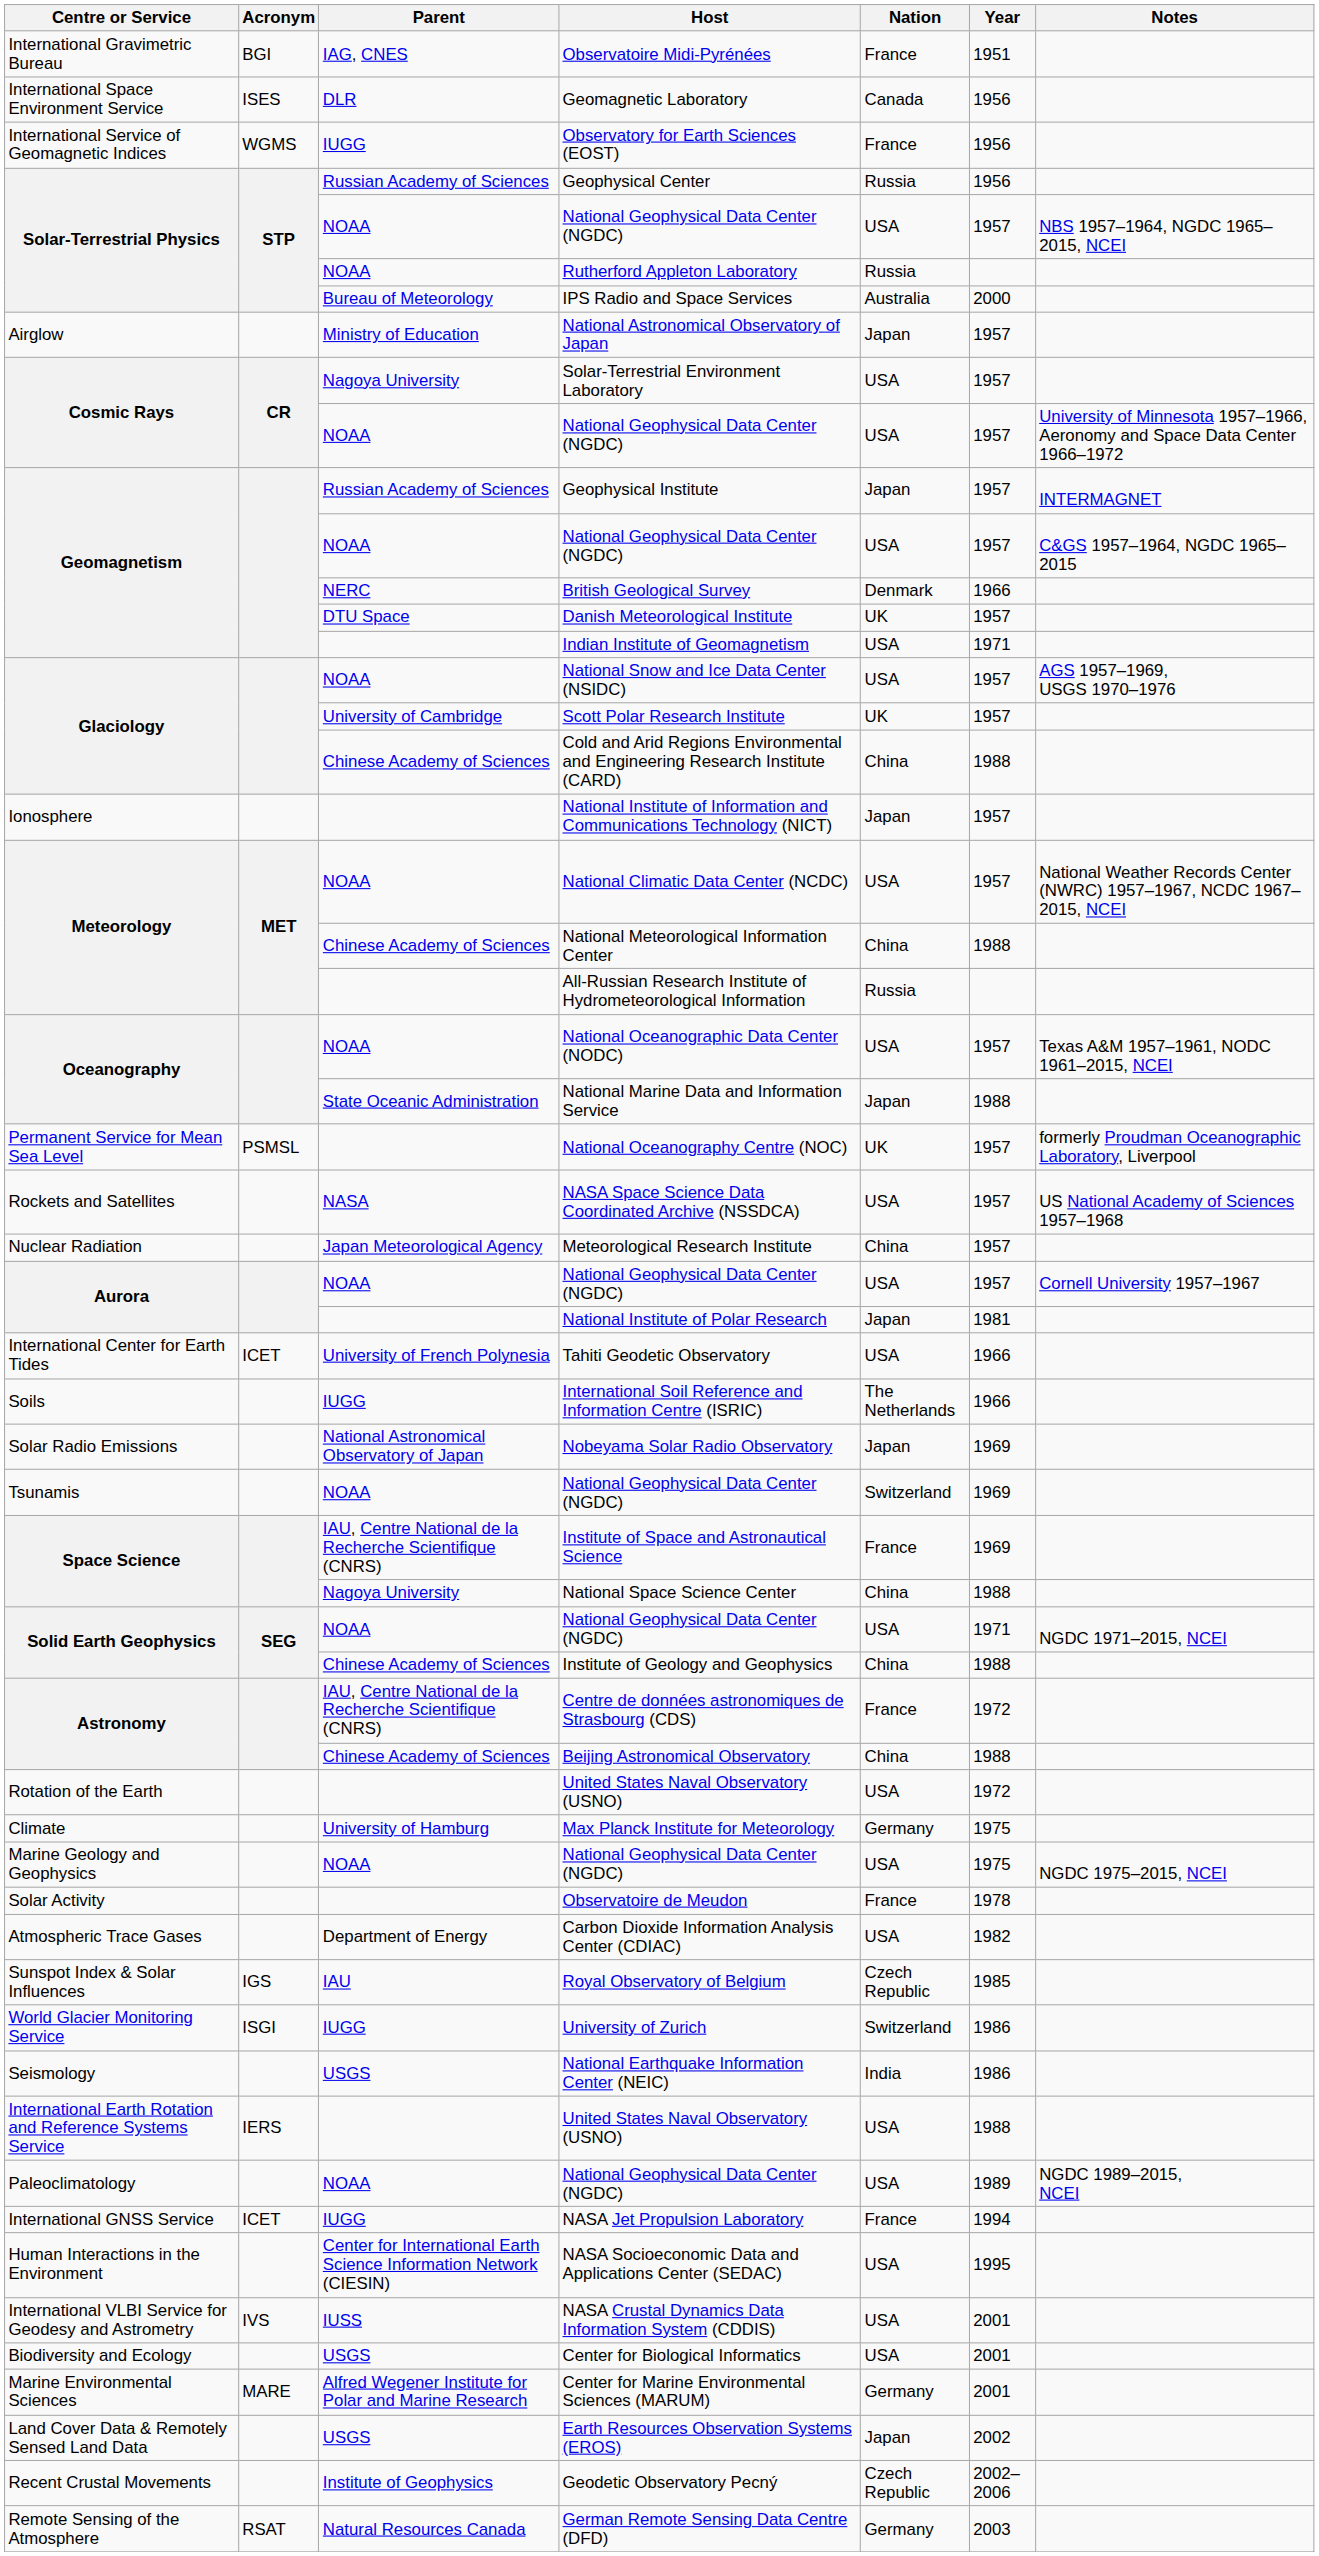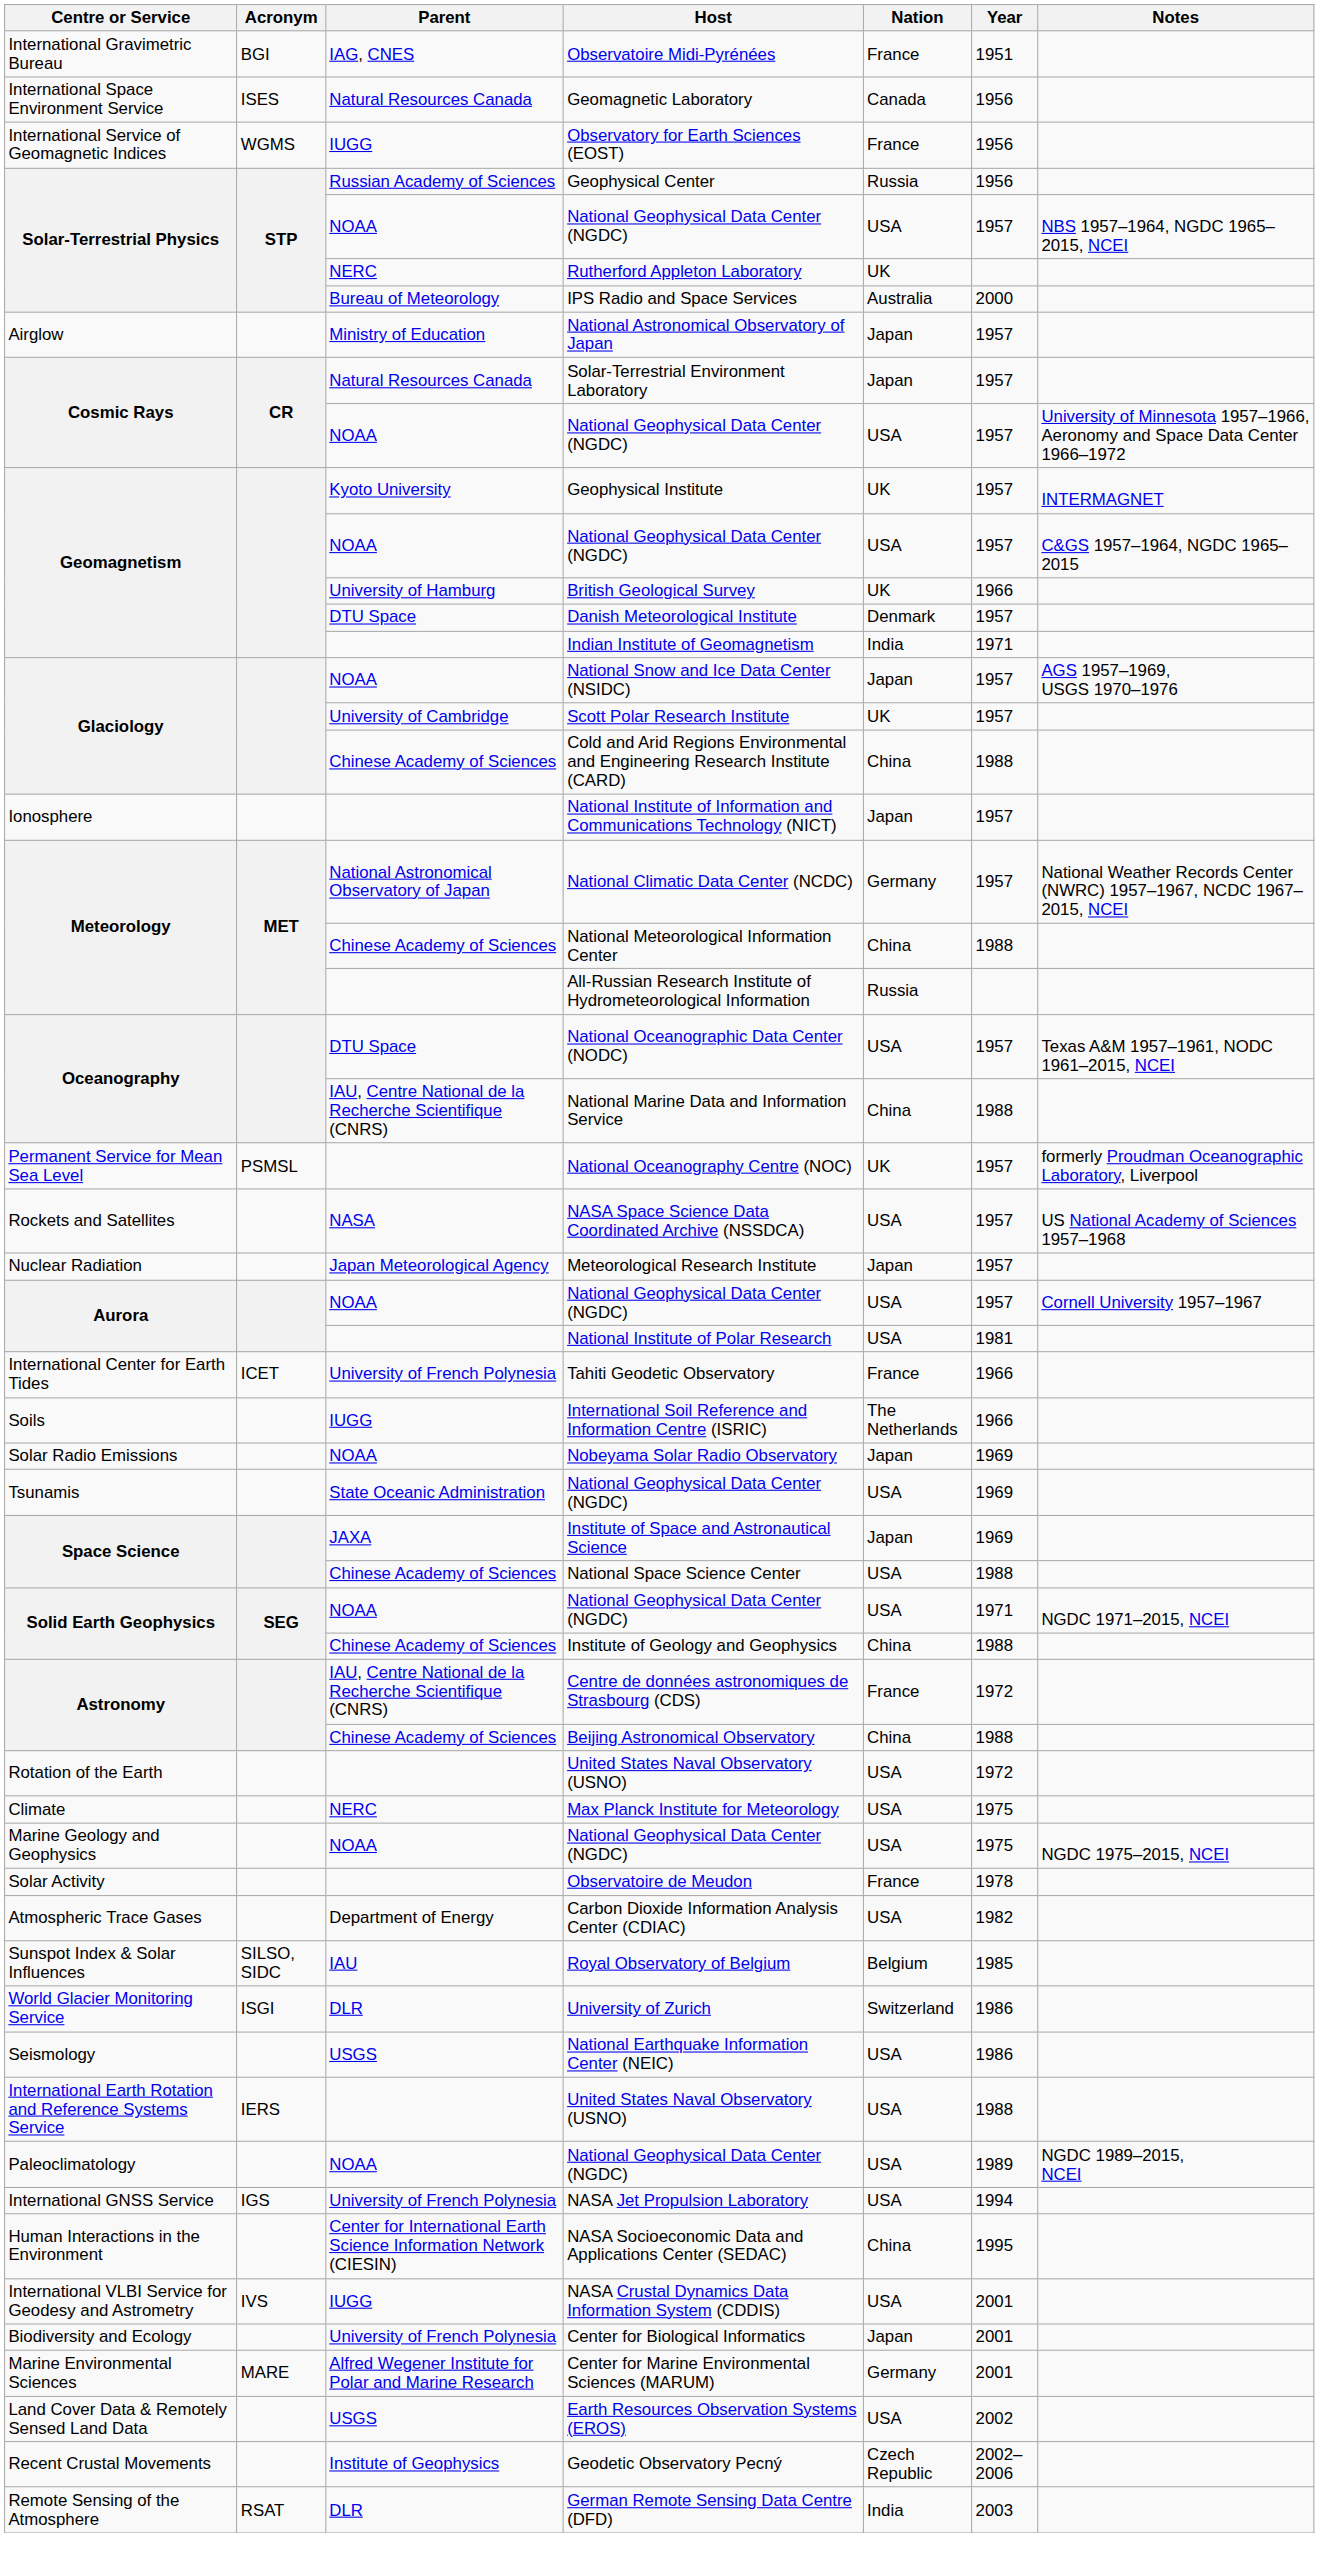Geomagnetic Laboratory | Parent: DLR -> Natural Resources Canada
Rutherford Appleton Laboratory | Parent: NOAA -> NERC
Rutherford Appleton Laboratory | Nation: Russia -> UK
Solar-Terrestrial Environment Laboratory | Parent: Nagoya University -> Natural Resources Canada
Solar-Terrestrial Environment Laboratory | Nation: USA -> Japan
Geophysical Institute | Parent: Russian Academy of Sciences -> Kyoto University
Geophysical Institute | Nation: Japan -> UK
British Geological Survey | Parent: NERC -> University of Hamburg
British Geological Survey | Nation: Denmark -> UK
Danish Meteorological Institute | Nation: UK -> Denmark
Indian Institute of Geomagnetism | Nation: USA -> India
National Snow and Ice Data Center (NSIDC) | Nation: USA -> Japan
National Climatic Data Center (NCDC) | Parent: NOAA -> National Astronomical Observatory of Japan
National Climatic Data Center (NCDC) | Nation: USA -> Germany
National Oceanographic Data Center (NODC) | Parent: NOAA -> DTU Space
National Marine Data and Information Service | Parent: State Oceanic Administration -> IAU, Centre National de la Recherche Scientifique (CNRS)
National Marine Data and Information Service | Nation: Japan -> China
Meteorological Research Institute | Nation: China -> Japan
National Institute of Polar Research | Nation: Japan -> USA
Tahiti Geodetic Observatory | Nation: USA -> France
Nobeyama Solar Radio Observatory | Parent: National Astronomical Observatory of Japan -> NOAA
Tsunamis / National Geophysical Data Center (NGDC) | Parent: NOAA -> State Oceanic Administration
Tsunamis / National Geophysical Data Center (NGDC) | Nation: Switzerland -> USA
Institute of Space and Astronautical Science | Parent: IAU, Centre National de la Recherche Scientifique (CNRS) -> JAXA
Institute of Space and Astronautical Science | Nation: France -> Japan
National Space Science Center | Parent: Nagoya University -> Chinese Academy of Sciences
National Space Science Center | Nation: China -> USA
Max Planck Institute for Meteorology | Parent: University of Hamburg -> NERC
Max Planck Institute for Meteorology | Nation: Germany -> USA
Royal Observatory of Belgium | Acronym: IGS -> SILSO, SIDC
Royal Observatory of Belgium | Nation: Czech Republic -> Belgium
University of Zurich | Parent: IUGG -> DLR
National Earthquake Information Center (NEIC) | Nation: India -> USA
NASA Jet Propulsion Laboratory | Acronym: ICET -> IGS
NASA Jet Propulsion Laboratory | Parent: IUGG -> University of French Polynesia
NASA Jet Propulsion Laboratory | Nation: France -> USA
NASA Socioeconomic Data and Applications Center (SEDAC) | Nation: USA -> China
NASA Crustal Dynamics Data Information System (CDDIS) | Parent: IUSS -> IUGG
Center for Biological Informatics | Parent: USGS -> University of French Polynesia
Center for Biological Informatics | Nation: USA -> Japan
Earth Resources Observation Systems (EROS) | Nation: Japan -> USA
German Remote Sensing Data Centre (DFD) | Parent: Natural Resources Canada -> DLR
German Remote Sensing Data Centre (DFD) | Nation: Germany -> India
